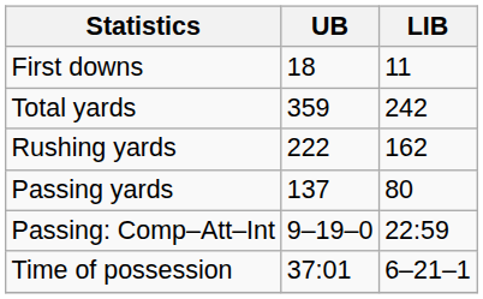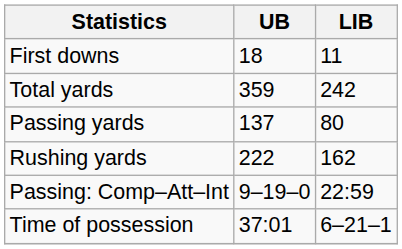rows swapped: Rushing yards <-> Passing yards
